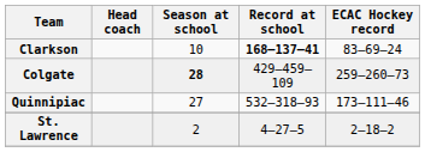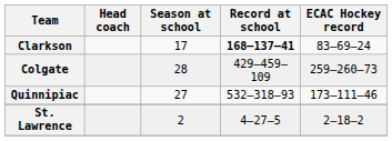Clarkson | Season at school: 10 -> 17
Colgate | Season at school: bold -> normal
